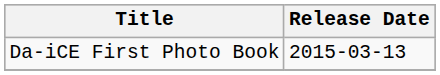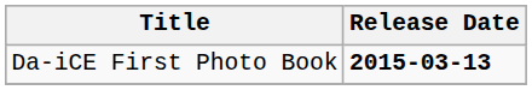Da-iCE First Photo Book | Release Date: normal -> bold
